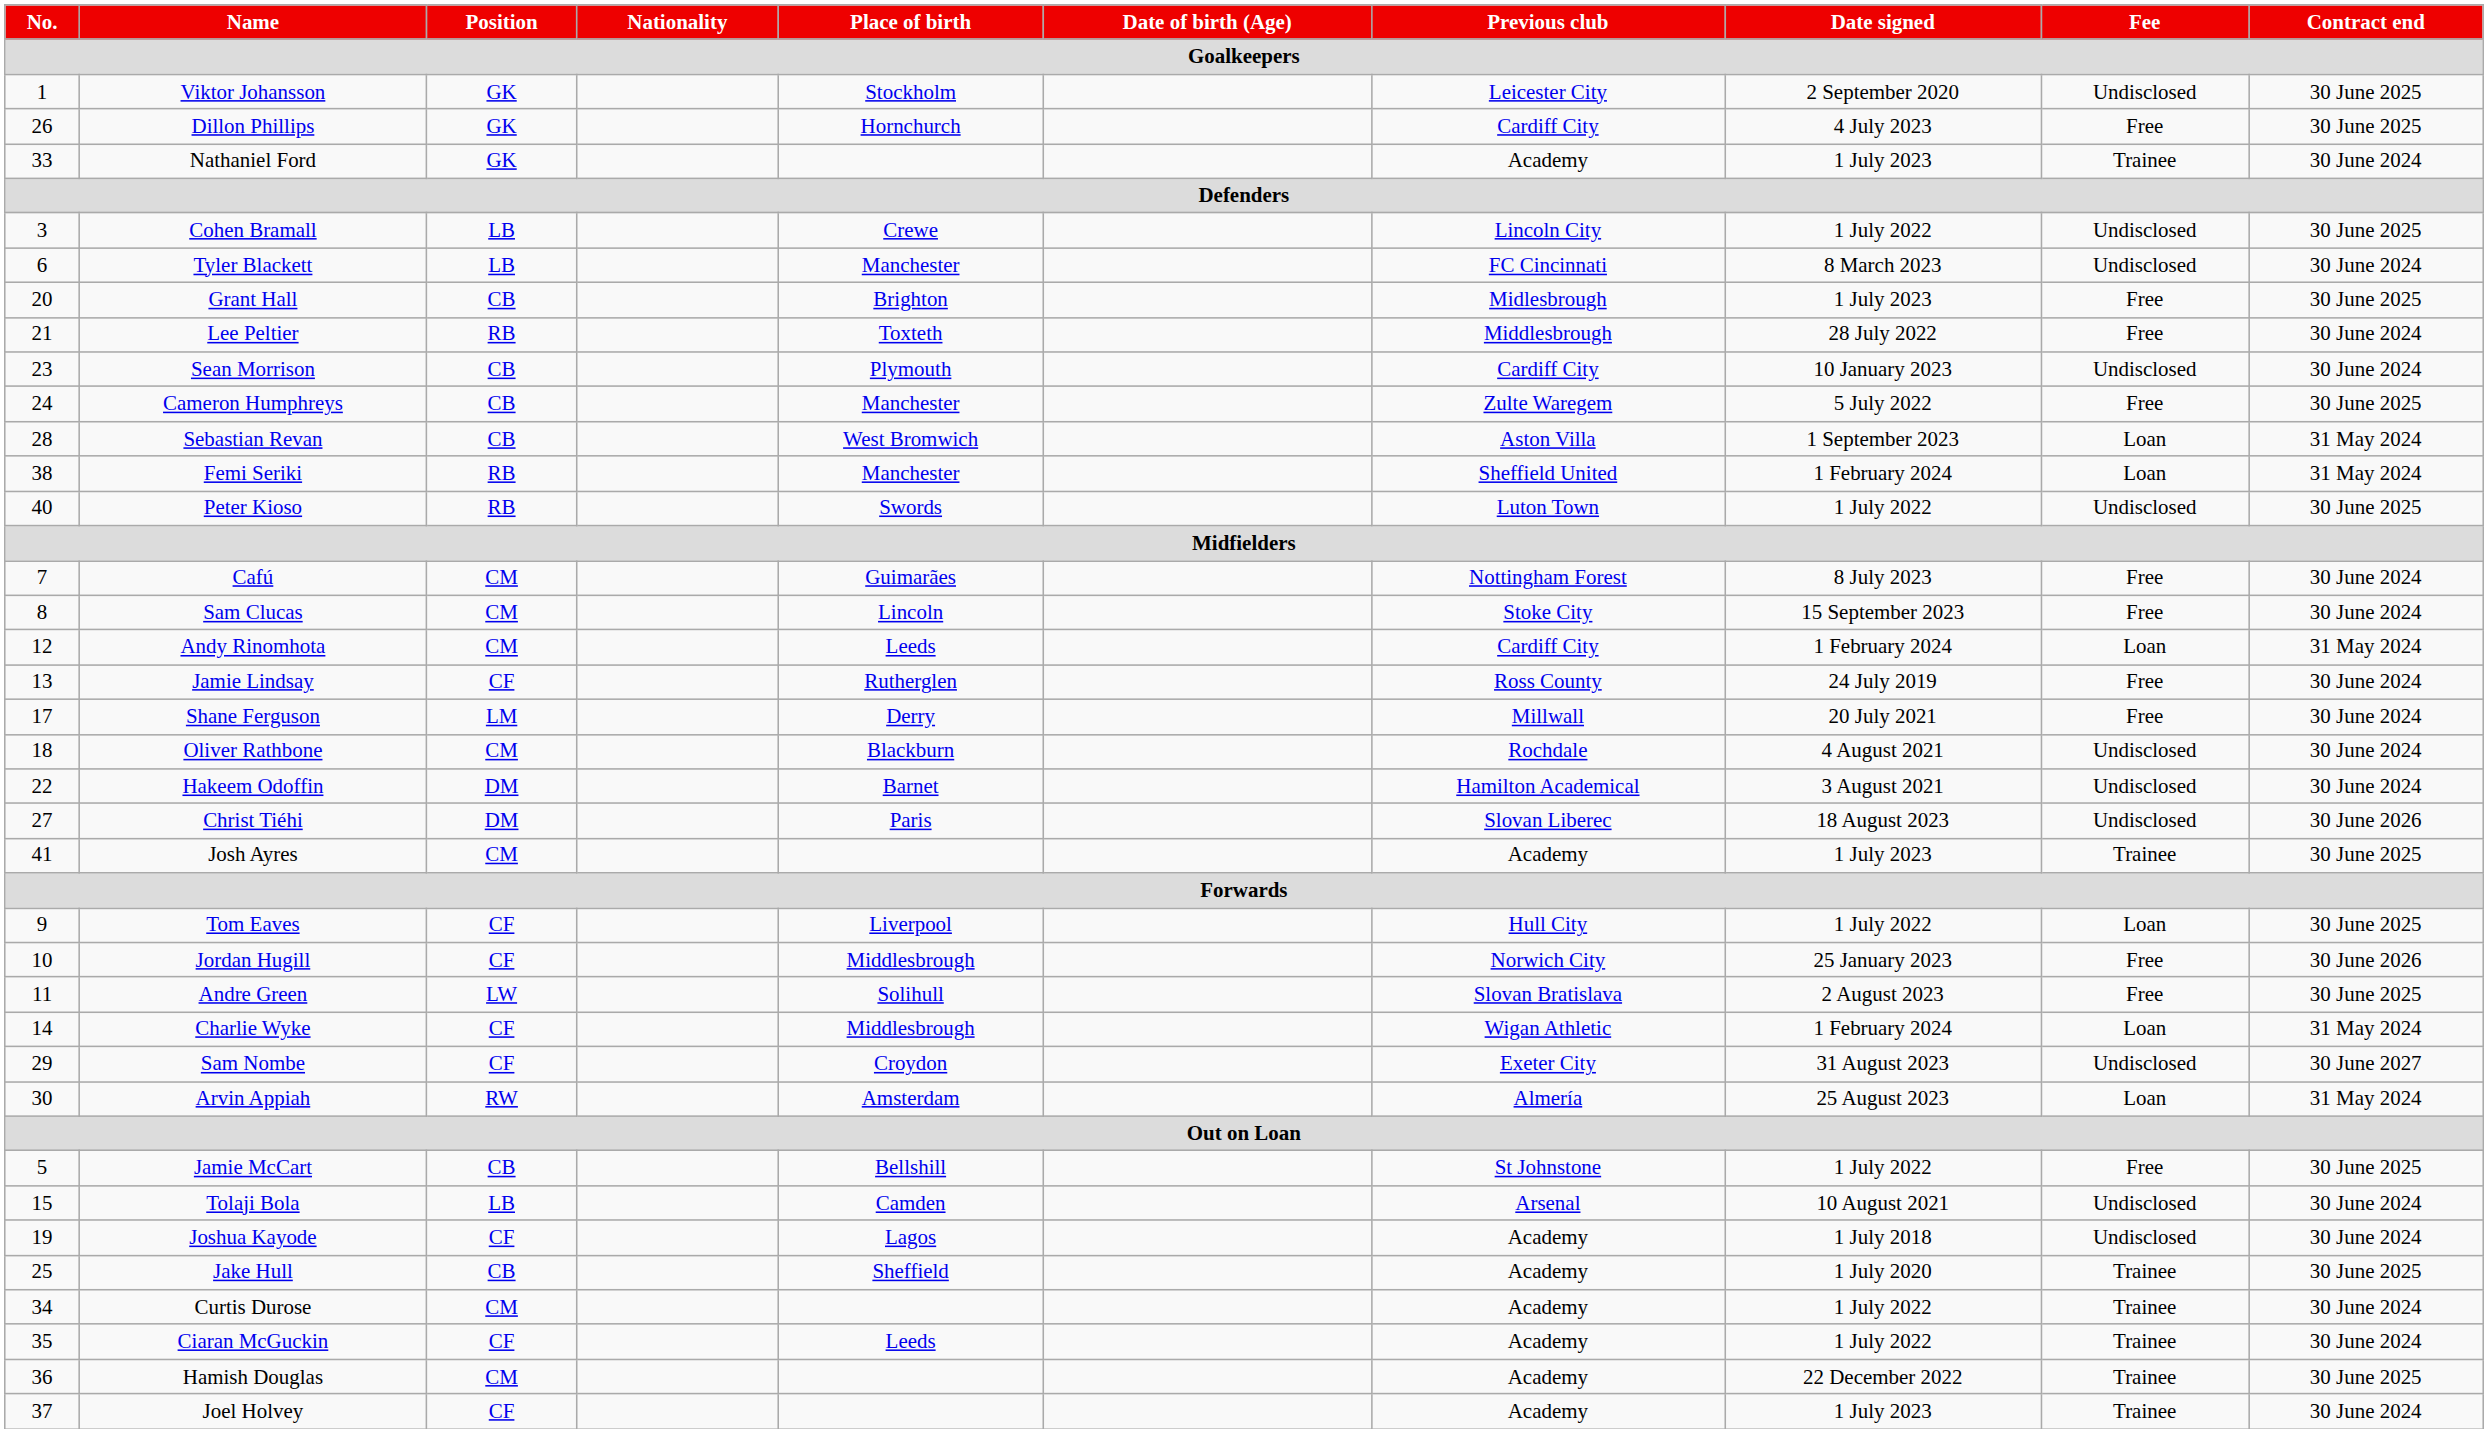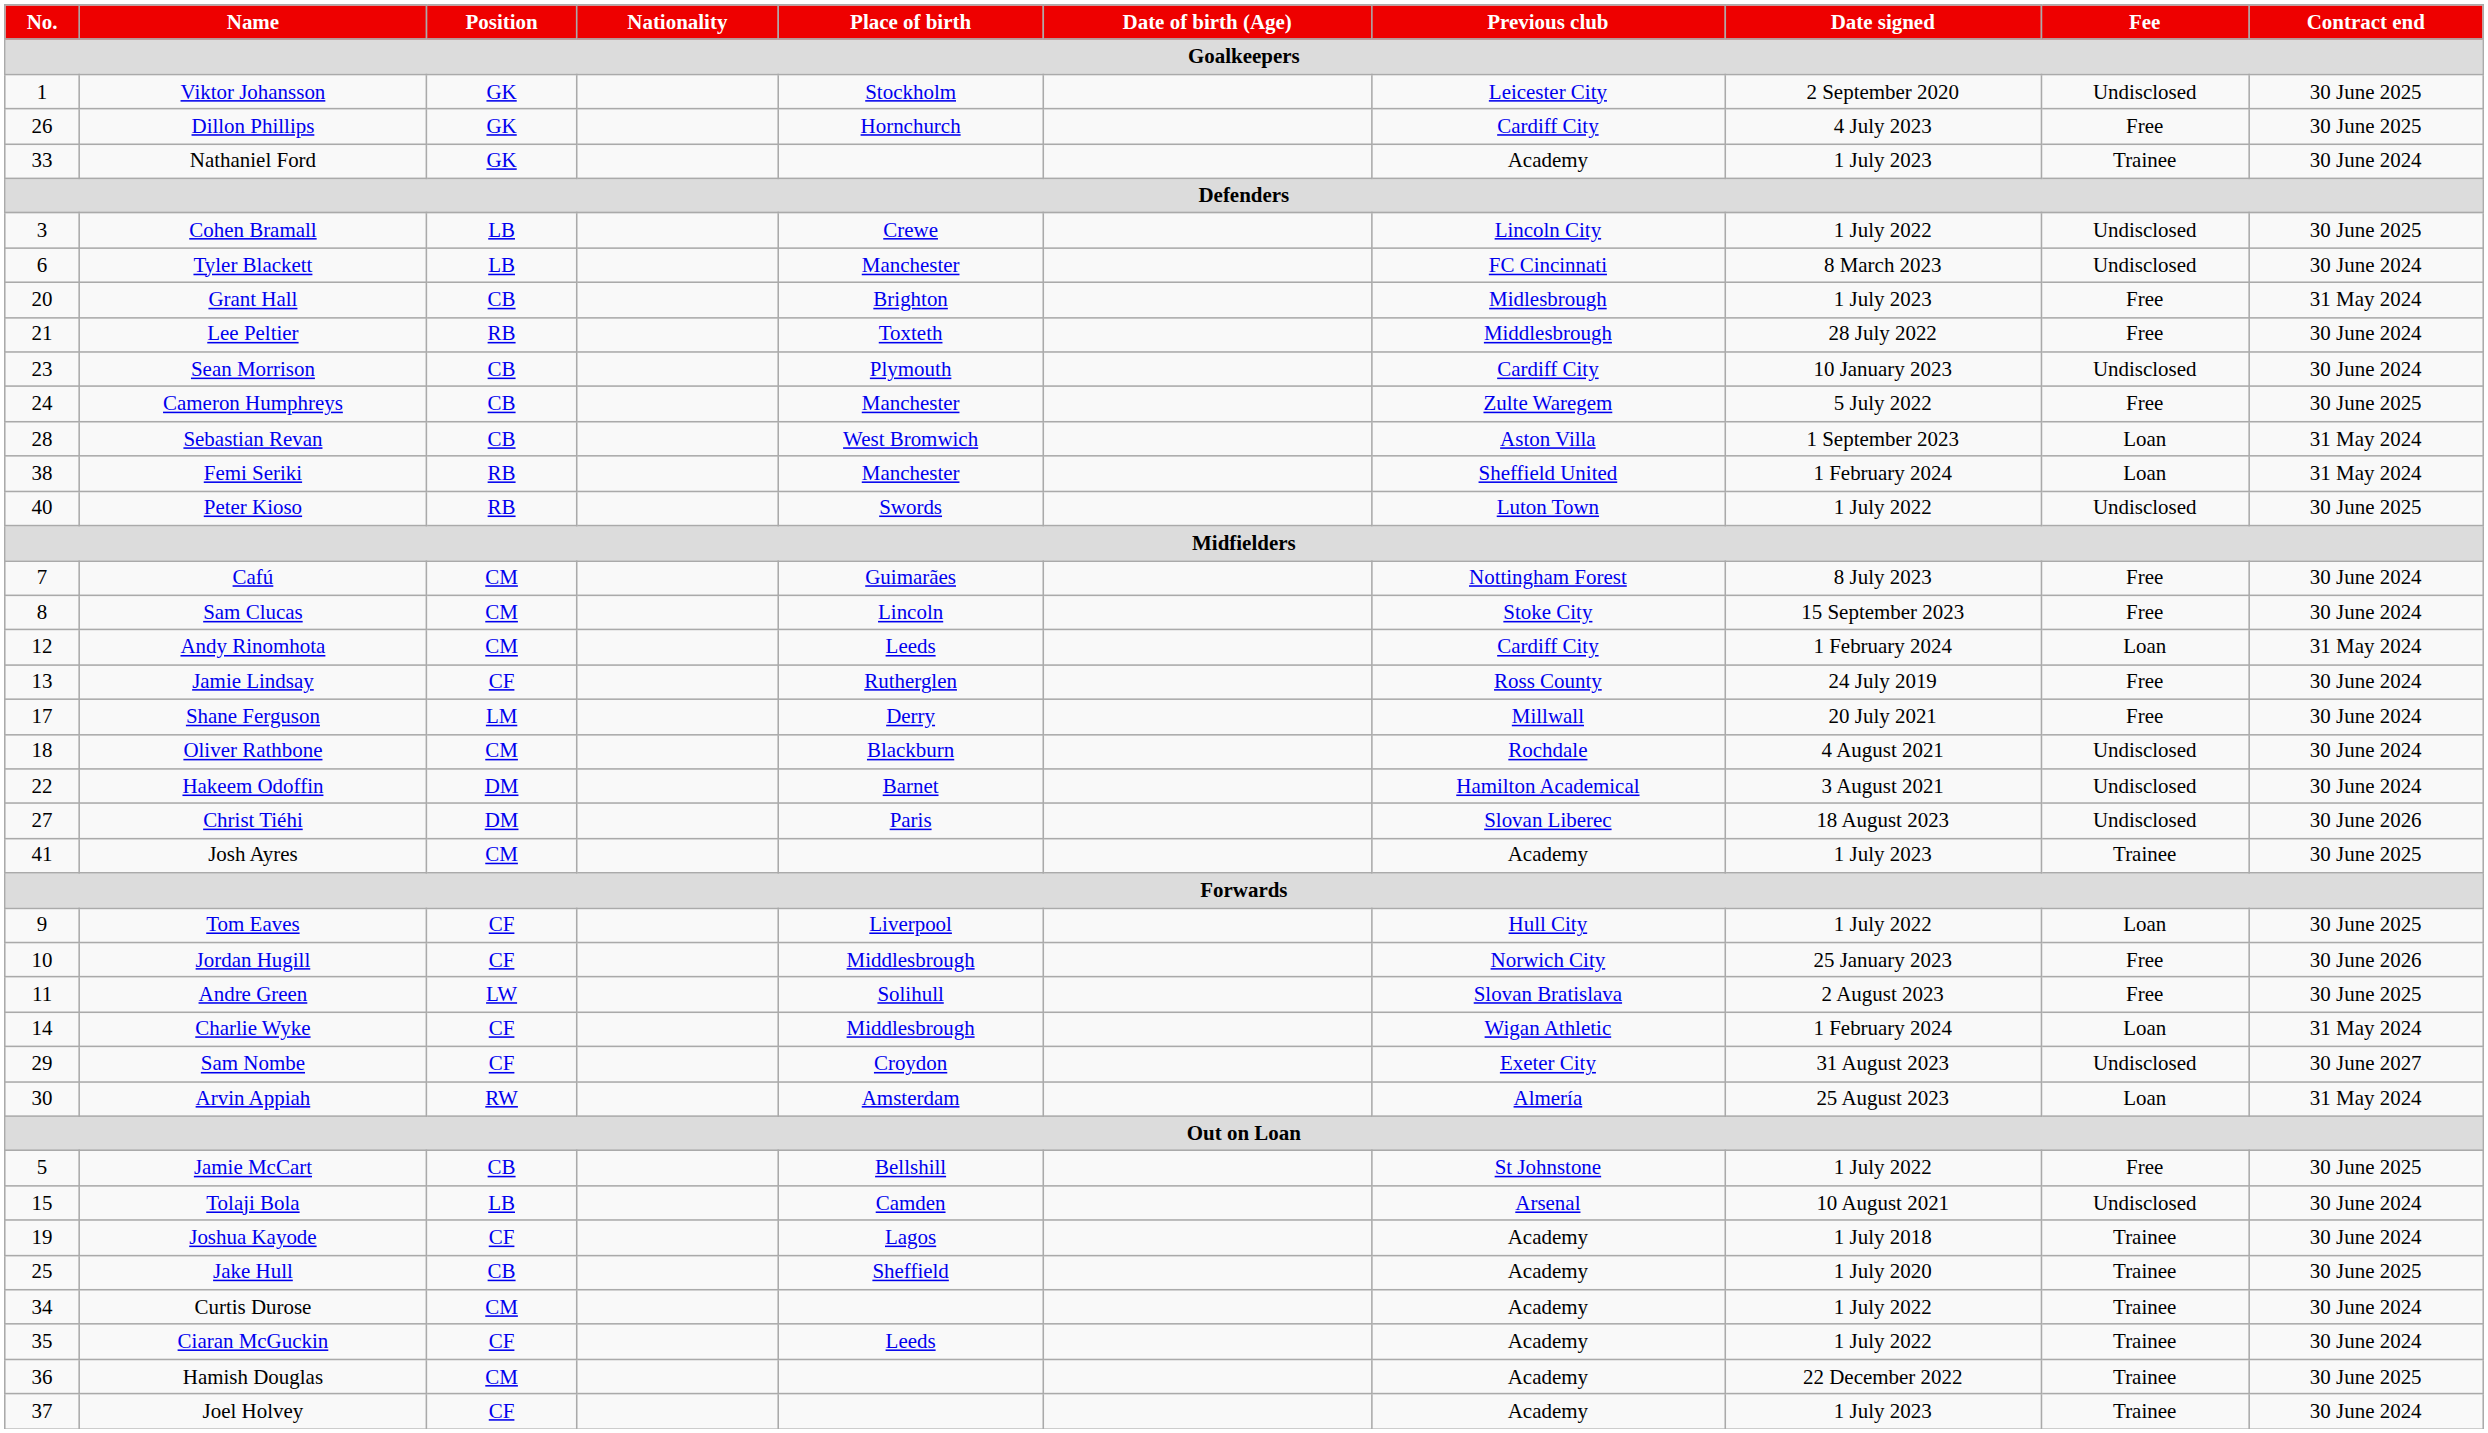Grant Hall | Contract end: 30 June 2025 -> 31 May 2024
Joshua Kayode | Fee: Undisclosed -> Trainee
